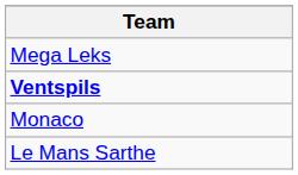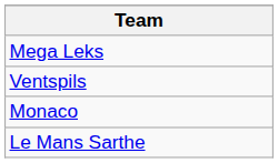row 3 | column 1: bold -> normal
